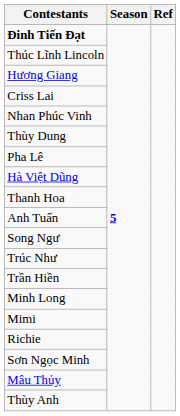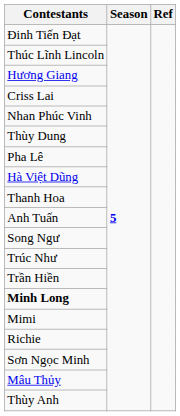Đinh Tiến Đạt | Contestants: bold -> normal
Minh Long | Contestants: normal -> bold
